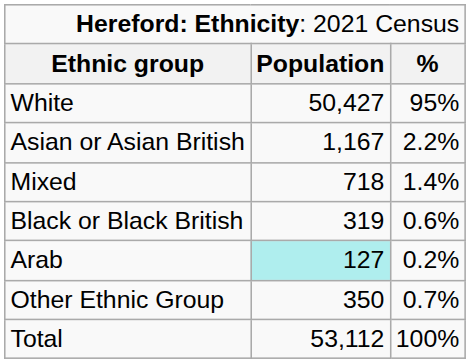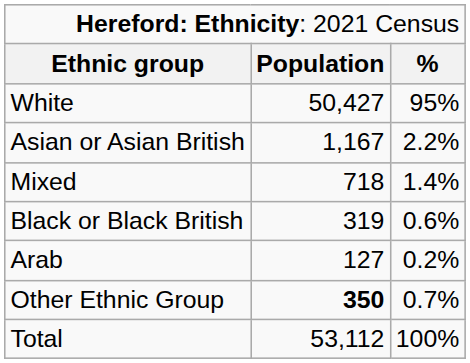Arab | column 2: paleturquoise background -> no background
Other Ethnic Group | column 2: normal -> bold
